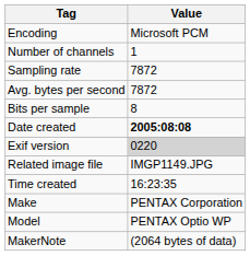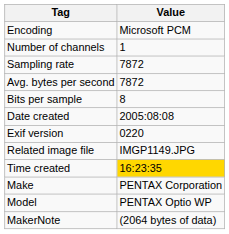Date created | Value: bold -> normal
Exif version | Value: lightgrey background -> no background
Time created | Value: no background -> gold background
